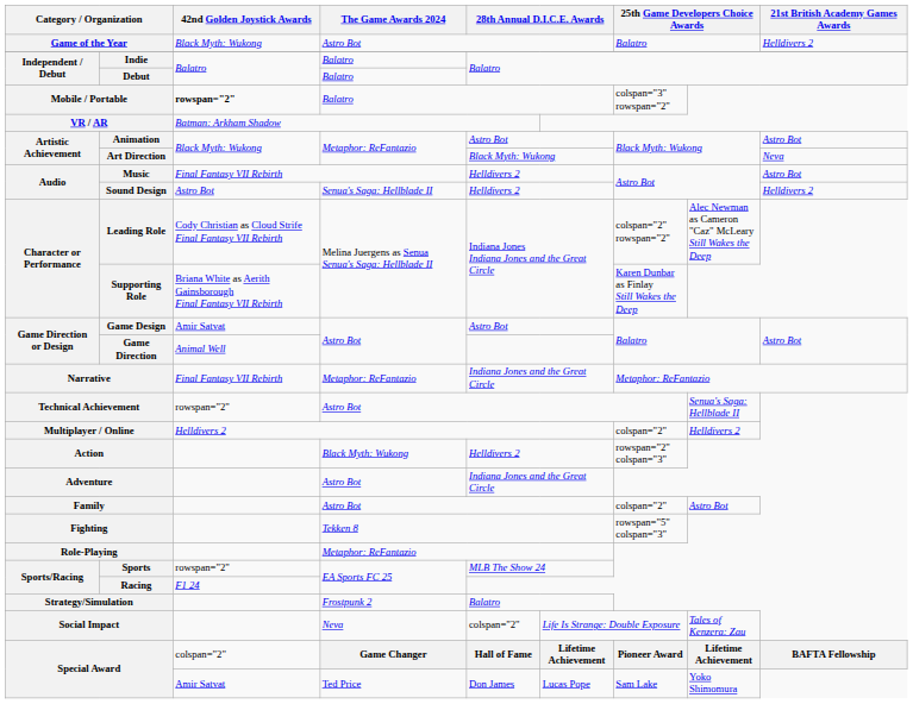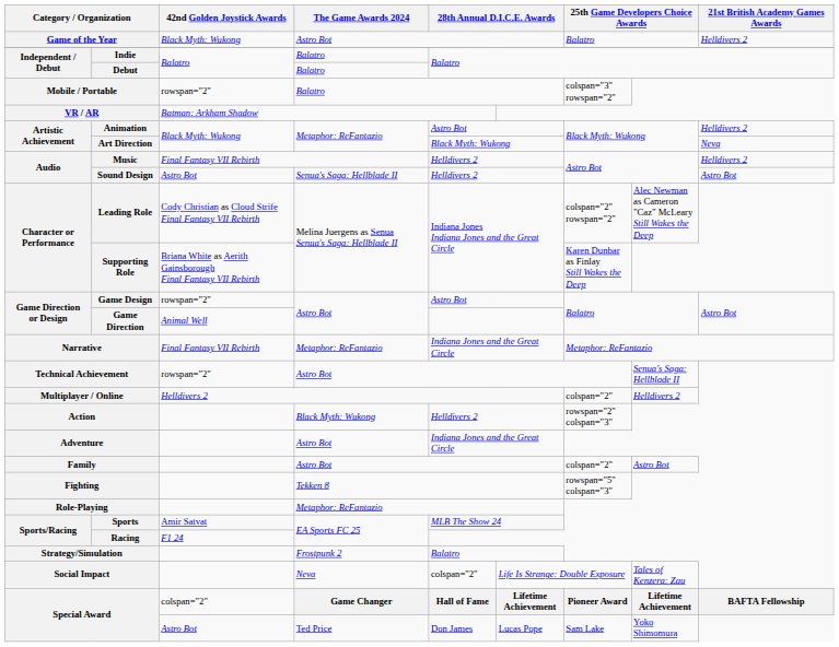Mobile / Portable | 42nd Golden Joystick Awards: bold -> normal
Animation | 21st British Academy Games Awards: Astro Bot -> Helldivers 2
Music | 21st British Academy Games Awards: Astro Bot -> Helldivers 2
Sound Design | 21st British Academy Games Awards: Helldivers 2 -> Astro Bot
Game Design | 42nd Golden Joystick Awards: Amir Satvat -> rowspan="2"
Sports | 42nd Golden Joystick Awards: rowspan="2" -> Amir Satvat
Special Award / Ted Price | 42nd Golden Joystick Awards: Amir Satvat -> Astro Bot
